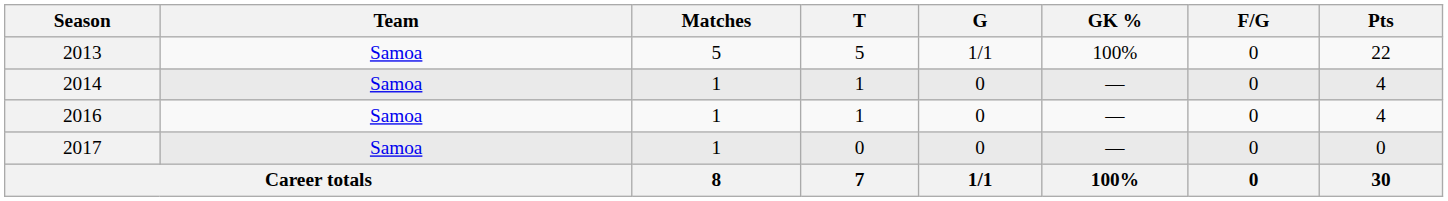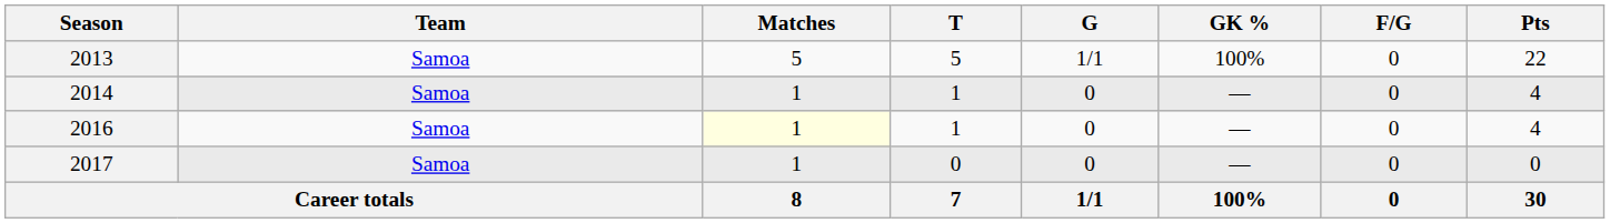2016 | Matches: no background -> lightyellow background
